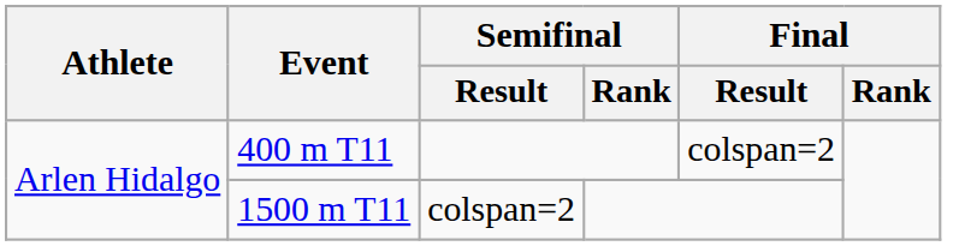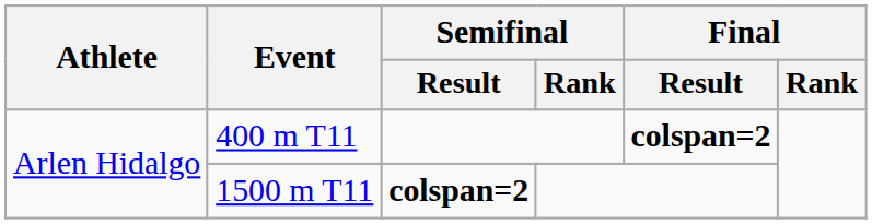400 m T11 | Final / Result: normal -> bold
1500 m T11 | Semifinal / Result: normal -> bold
